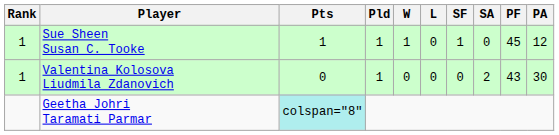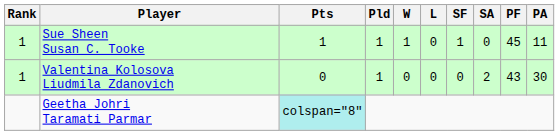Sue Sheen Susan C. Tooke | PA: 12 -> 11
